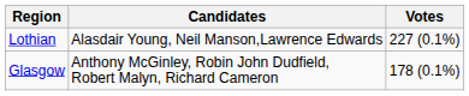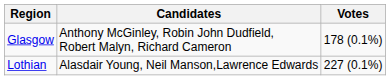rows swapped: Glasgow <-> Lothian
